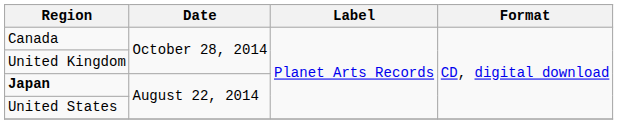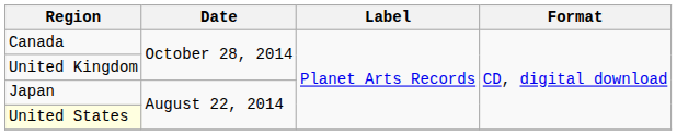Japan | Region: bold -> normal
United States | Region: no background -> lightyellow background
